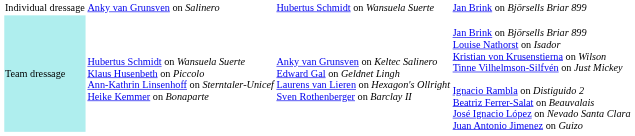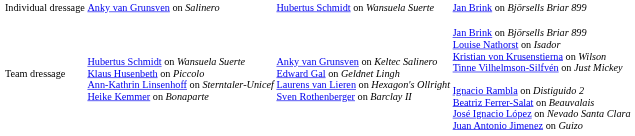Team dressage | column 1: paleturquoise background -> no background
